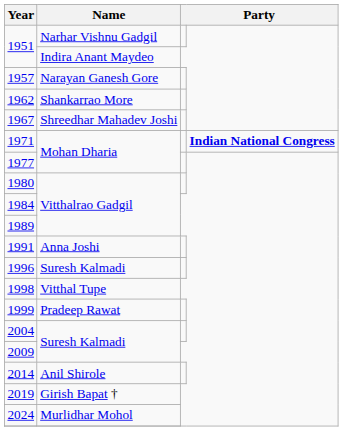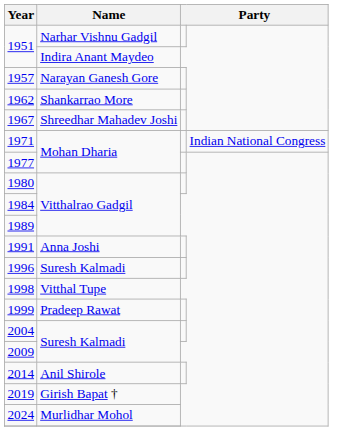1971 | column 4: bold -> normal
